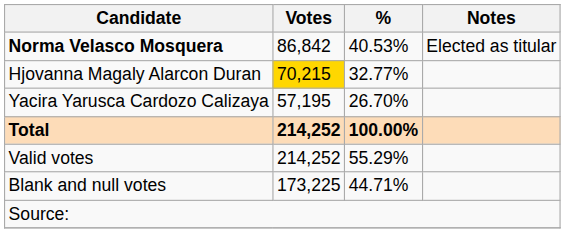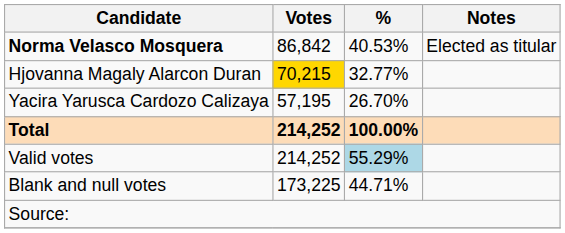Valid votes | %: no background -> lightblue background
